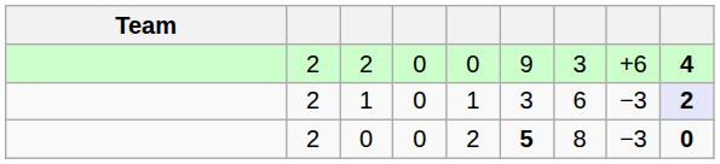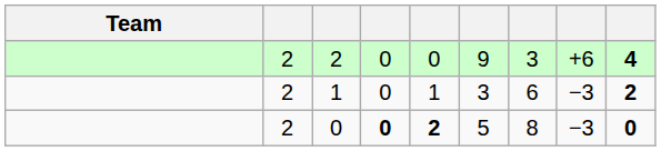row 3 | column 9: lavender background -> no background
row 4 | column 4: normal -> bold
row 4 | column 5: normal -> bold
row 4 | column 6: bold -> normal
